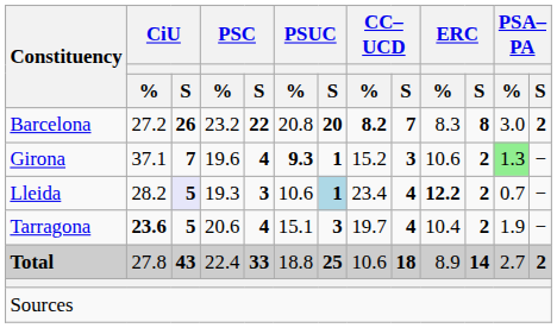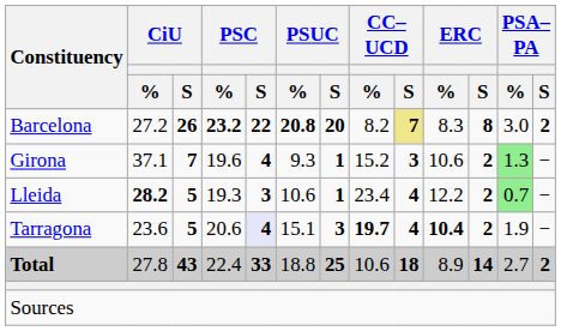Barcelona | PSC / %: normal -> bold
Barcelona | PSUC / %: normal -> bold
Barcelona | CC–UCD / %: bold -> normal
Barcelona | CC–UCD / S: no background -> khaki background
Girona | PSUC / %: bold -> normal
Lleida | CiU / %: normal -> bold
Lleida | CiU / S: lavender background -> no background
Lleida | PSUC / S: lightblue background -> no background
Lleida | ERC / %: bold -> normal
Lleida | PSA–PA / %: no background -> lightgreen background
Tarragona | CiU / %: bold -> normal
Tarragona | PSC / S: no background -> lavender background
Tarragona | CC–UCD / %: normal -> bold
Tarragona | ERC / %: normal -> bold
